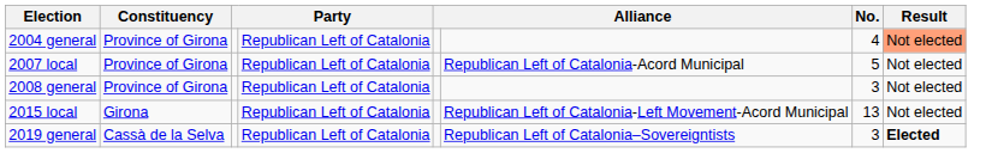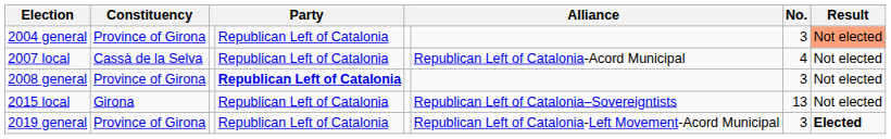2004 general | No.: 4 -> 3
2007 local | Constituency: Province of Girona -> Cassà de la Selva
2007 local | No.: 5 -> 4
2008 general | column 4: normal -> bold
2015 local | column 6: Republican Left of Catalonia-Left Movement-Acord Municipal -> Republican Left of Catalonia–Sovereigntists
2019 general | Constituency: Cassà de la Selva -> Province of Girona
2019 general | column 6: Republican Left of Catalonia–Sovereigntists -> Republican Left of Catalonia-Left Movement-Acord Municipal
